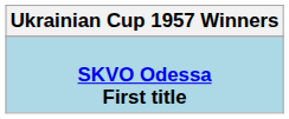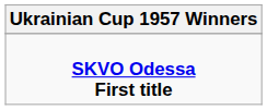row 2 | column 1: lightblue background -> no background
